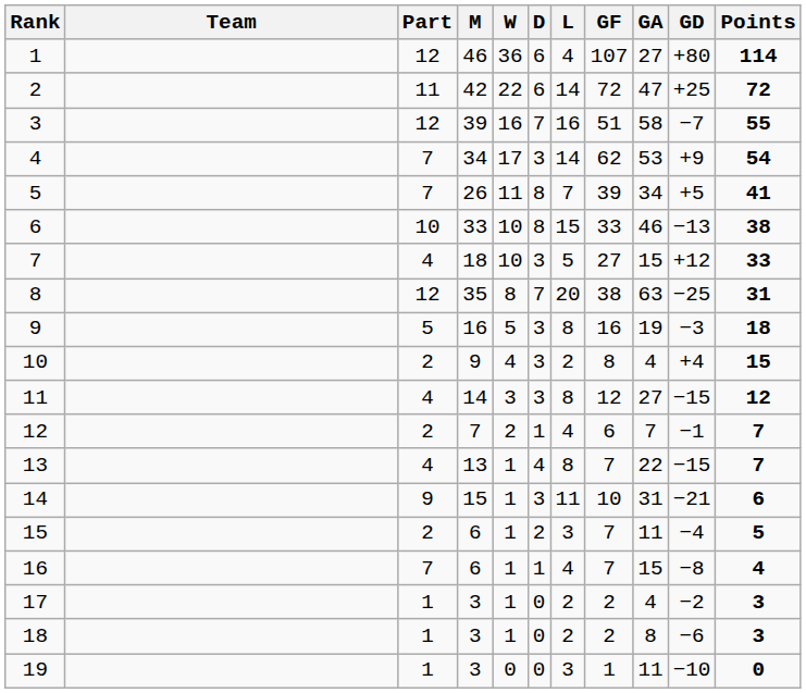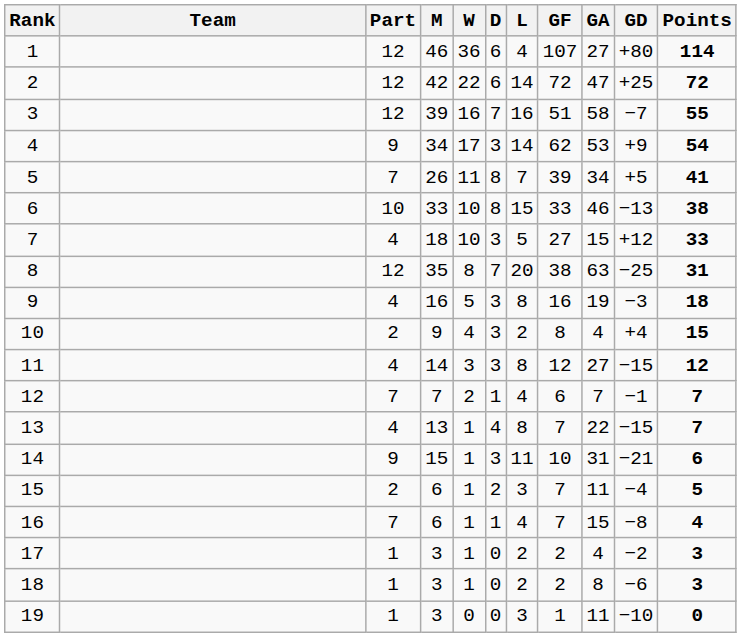row 3 | Part: 11 -> 12
row 5 | Part: 7 -> 9
row 10 | Part: 5 -> 4
row 13 | Part: 2 -> 7
